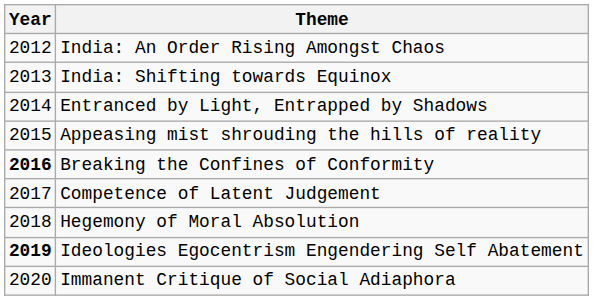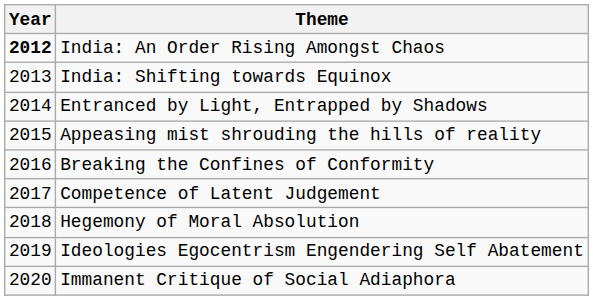India: An Order Rising Amongst Chaos | Year: normal -> bold
Breaking the Confines of Conformity | Year: bold -> normal
Ideologies Egocentrism Engendering Self Abatement | Year: bold -> normal
